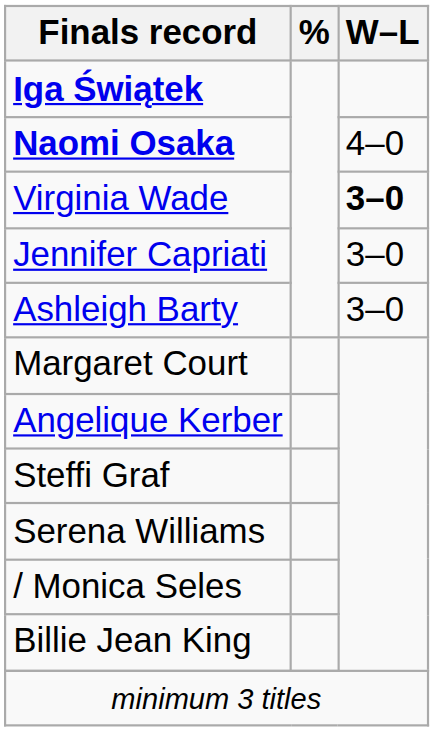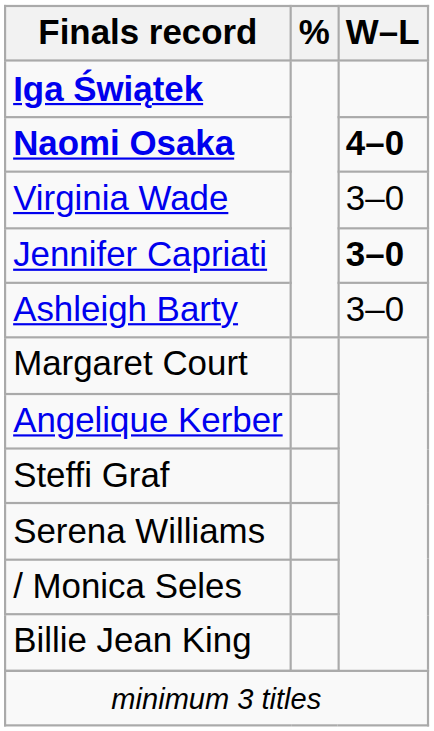Naomi Osaka | W–L: normal -> bold
Virginia Wade | W–L: bold -> normal
Jennifer Capriati | W–L: normal -> bold
